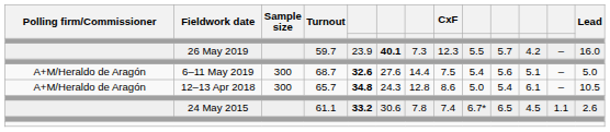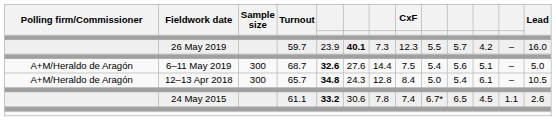12–13 Apr 2018 | CxF: 8.6 -> 8.4
